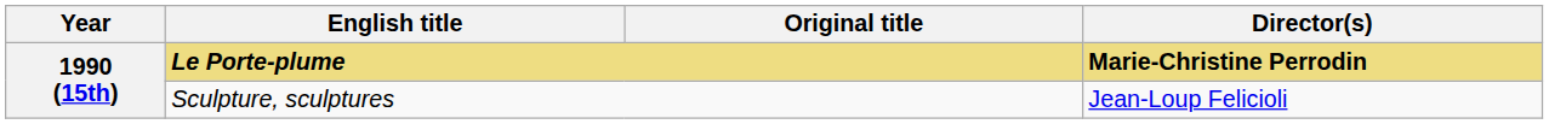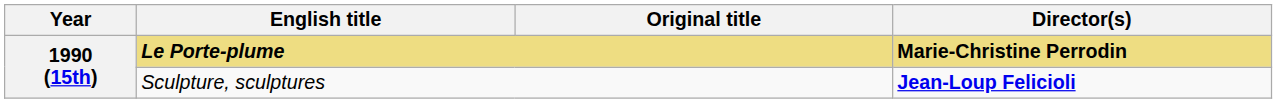Sculpture, sculptures | Director(s): normal -> bold
